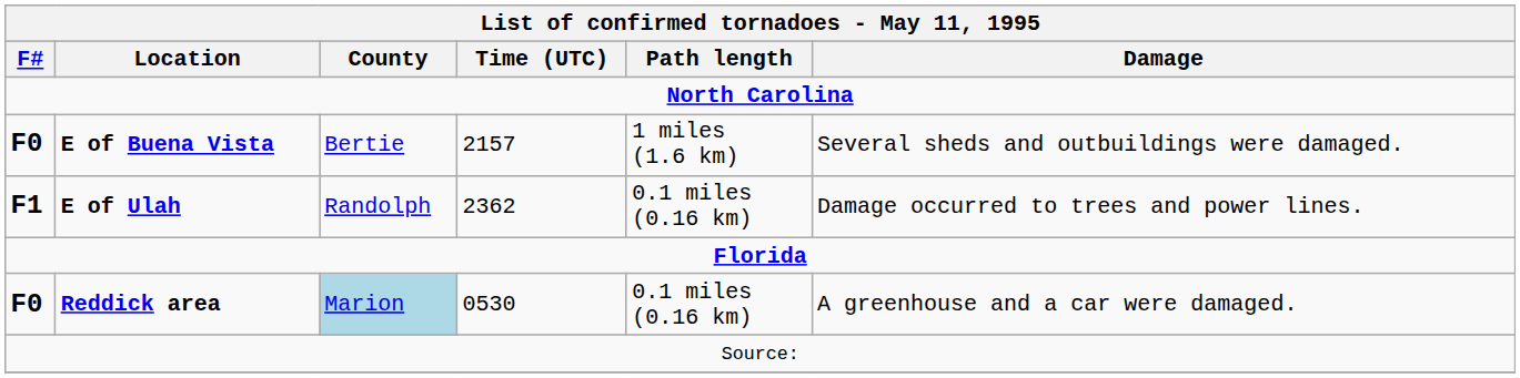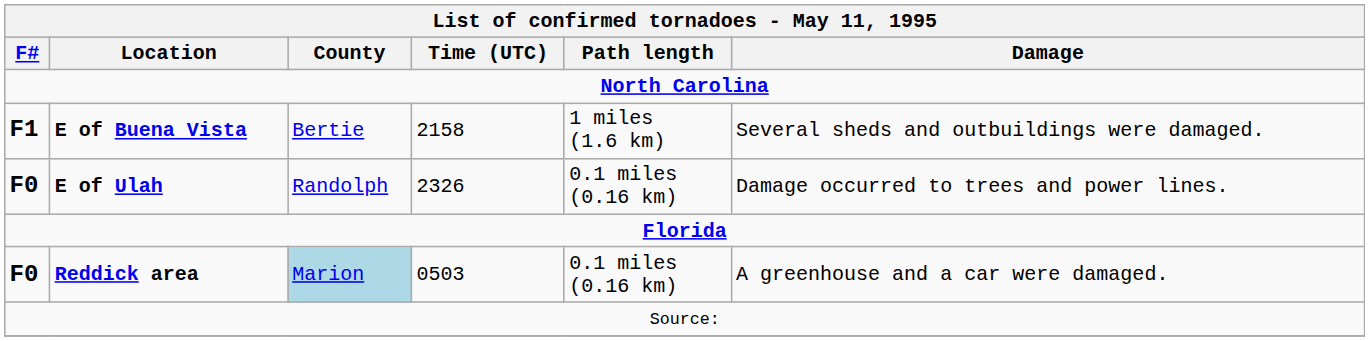E of Buena Vista | List of confirmed tornadoes - May 11, 1995 / F#: F0 -> F1
E of Buena Vista | List of confirmed tornadoes - May 11, 1995 / Time (UTC): 2157 -> 2158
E of Ulah | List of confirmed tornadoes - May 11, 1995 / F#: F1 -> F0
E of Ulah | List of confirmed tornadoes - May 11, 1995 / Time (UTC): 2362 -> 2326
Reddick area | List of confirmed tornadoes - May 11, 1995 / Time (UTC): 0530 -> 0503
